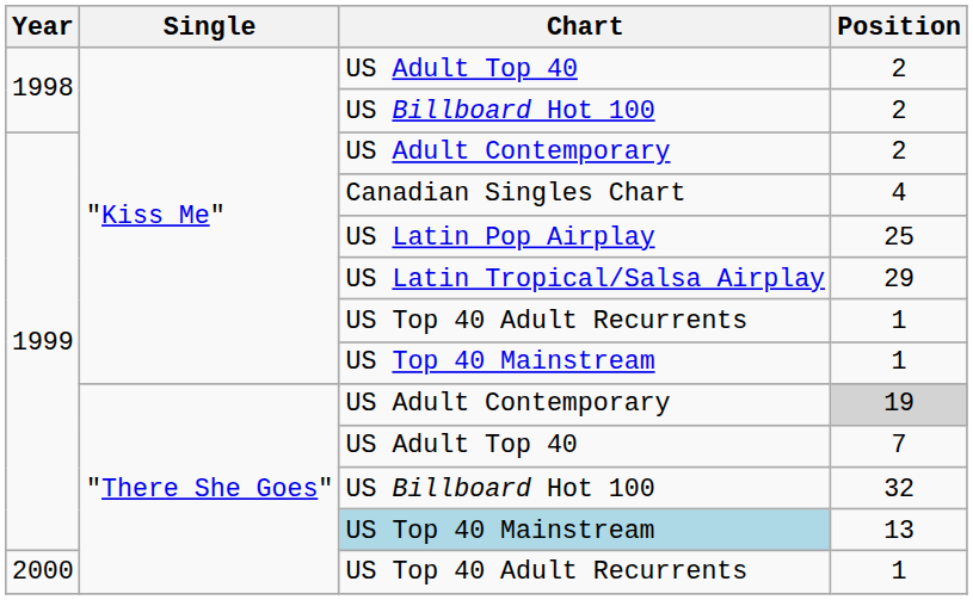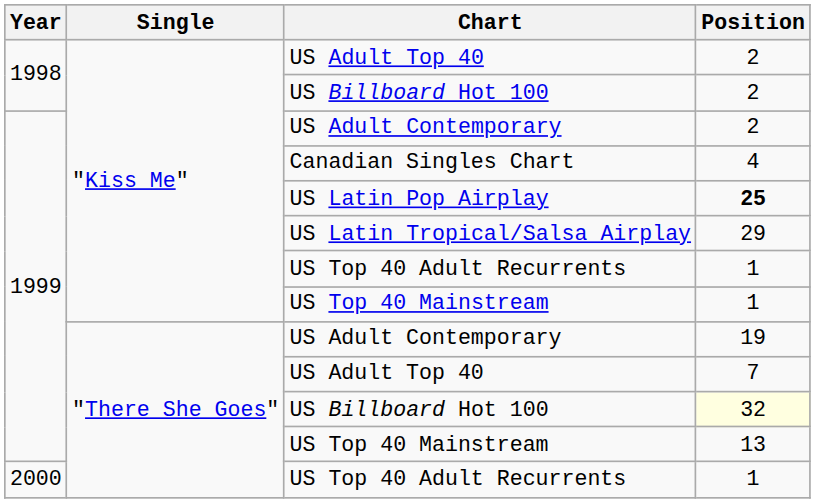25 | Position: normal -> bold
19 | Position: lightgrey background -> no background
32 | Position: no background -> lightyellow background
13 | Chart: lightblue background -> no background
